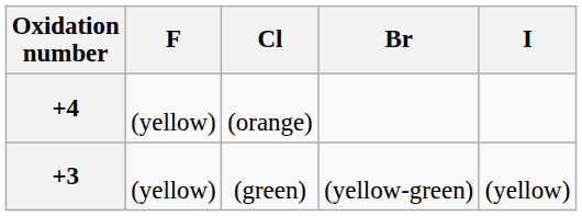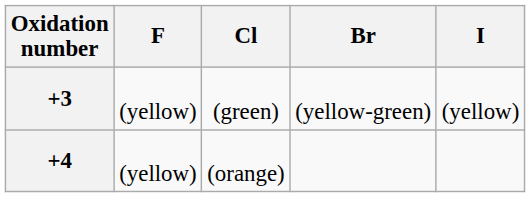rows swapped: +4 <-> +3
